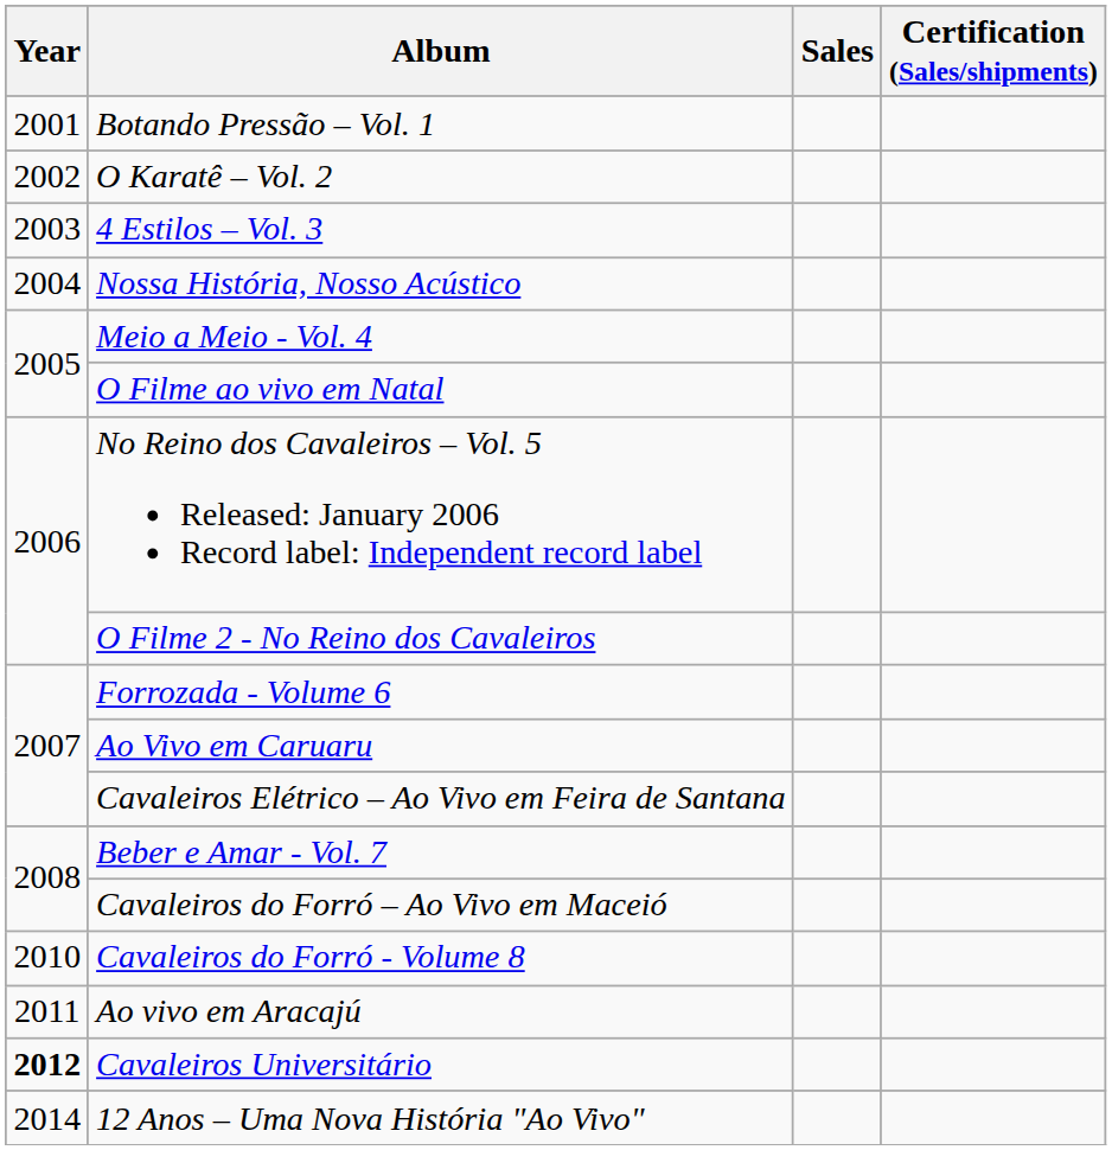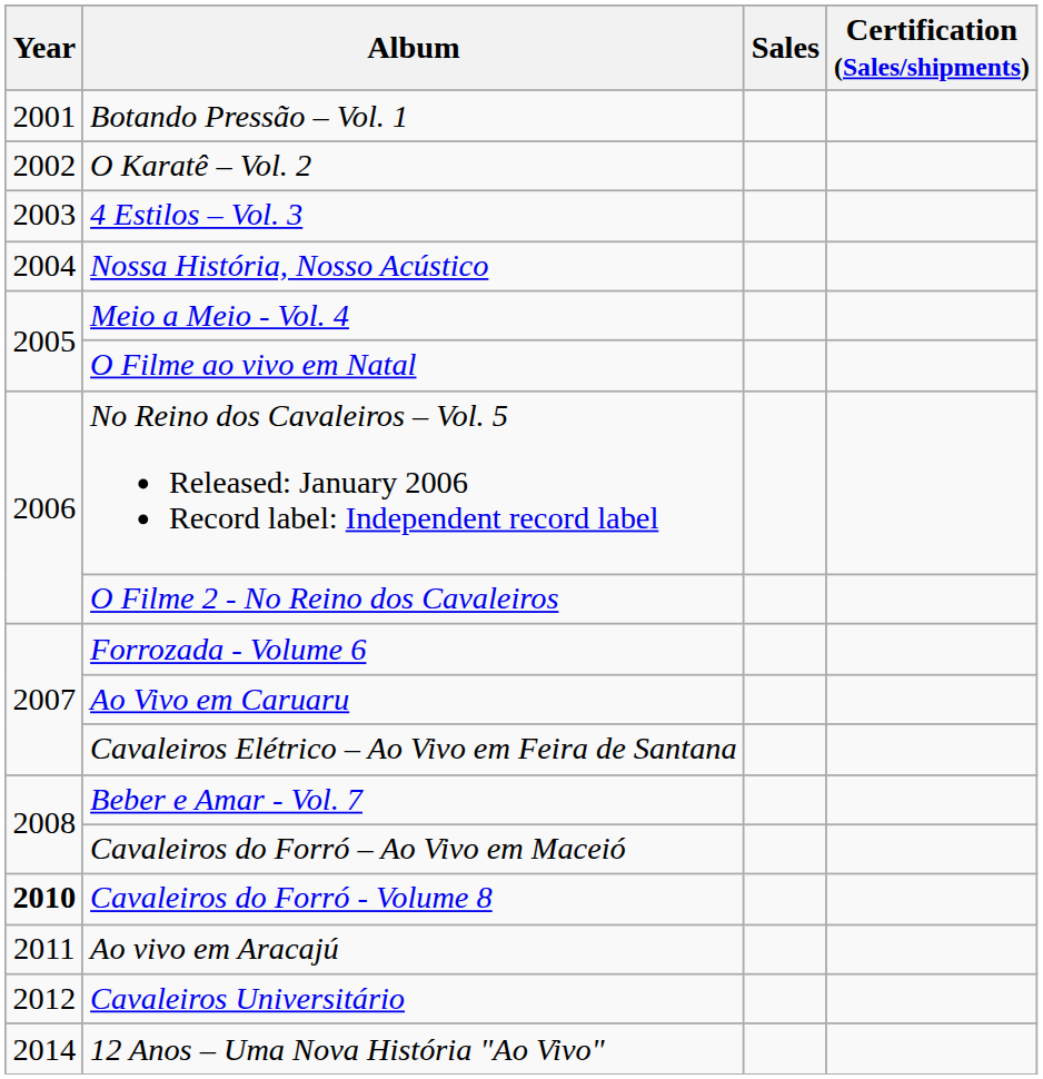Cavaleiros do Forró - Volume 8 | Year: normal -> bold
Cavaleiros Universitário | Year: bold -> normal
